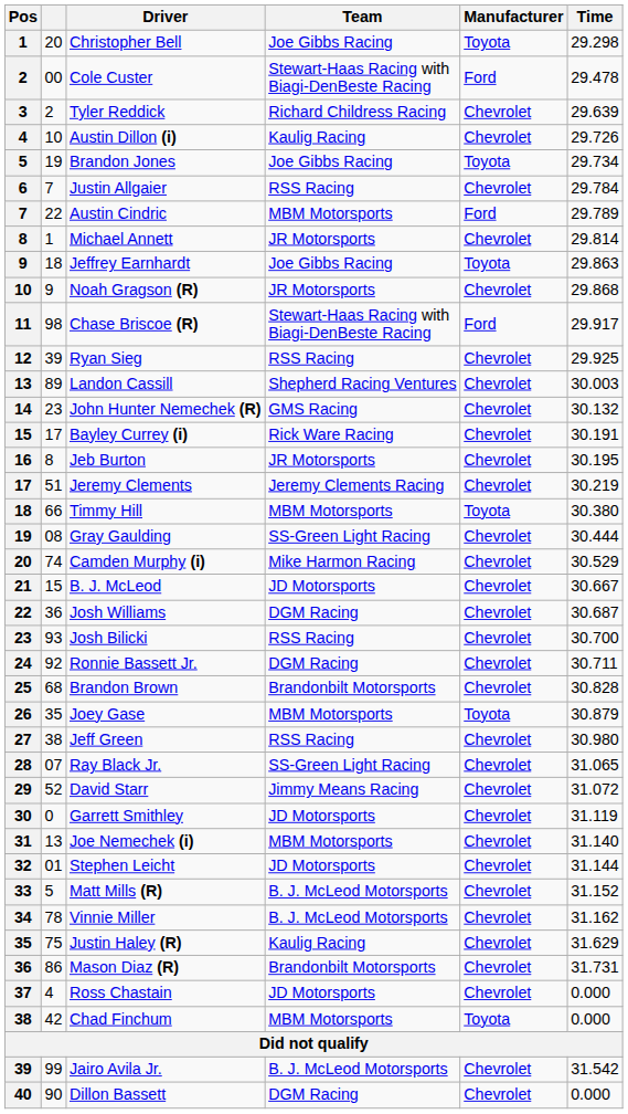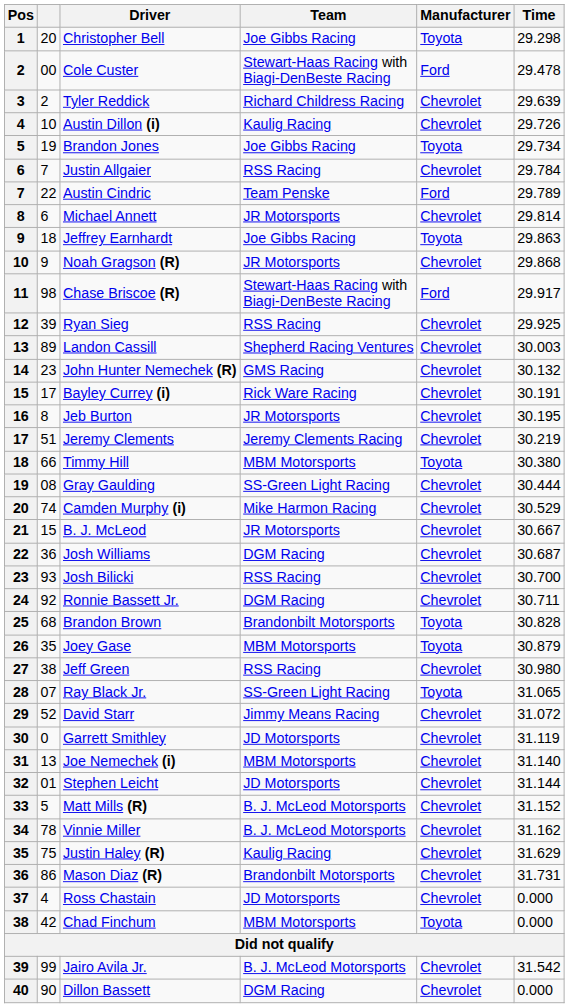Austin Cindric | Team: MBM Motorsports -> Team Penske
Michael Annett | column 2: 1 -> 6
B. J. McLeod | Team: JD Motorsports -> JR Motorsports
Brandon Brown | Manufacturer: Chevrolet -> Toyota
Ray Black Jr. | Manufacturer: Chevrolet -> Toyota
